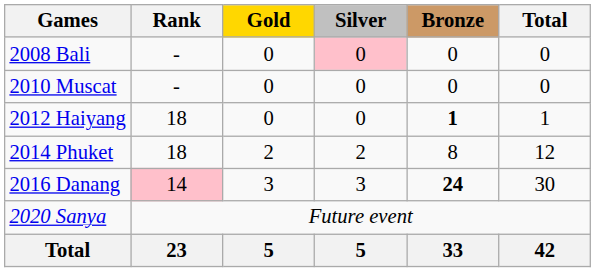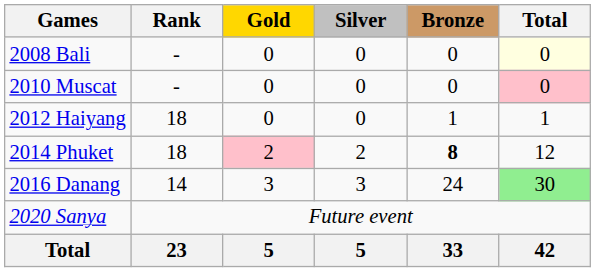2008 Bali | Silver: pink background -> no background
2008 Bali | Total: no background -> lightyellow background
2010 Muscat | Total: no background -> pink background
2012 Haiyang | Bronze: bold -> normal
2014 Phuket | Gold: no background -> pink background
2014 Phuket | Bronze: normal -> bold
2016 Danang | Rank: pink background -> no background
2016 Danang | Bronze: bold -> normal
2016 Danang | Total: no background -> lightgreen background
